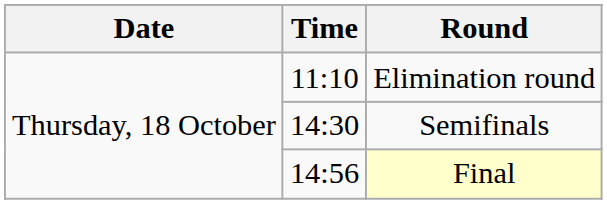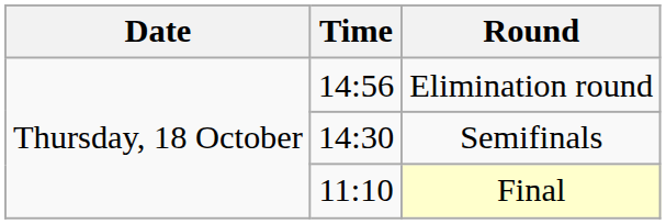Elimination round | Time: 11:10 -> 14:56
Final | Time: 14:56 -> 11:10
